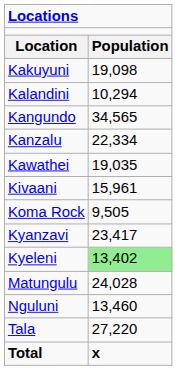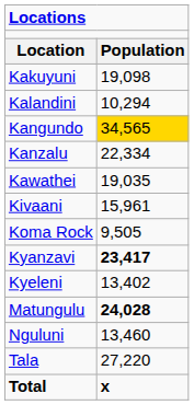Kangundo | column 2: no background -> gold background
Kyanzavi | column 2: normal -> bold
Kyeleni | column 2: lightgreen background -> no background
Matungulu | column 2: normal -> bold
